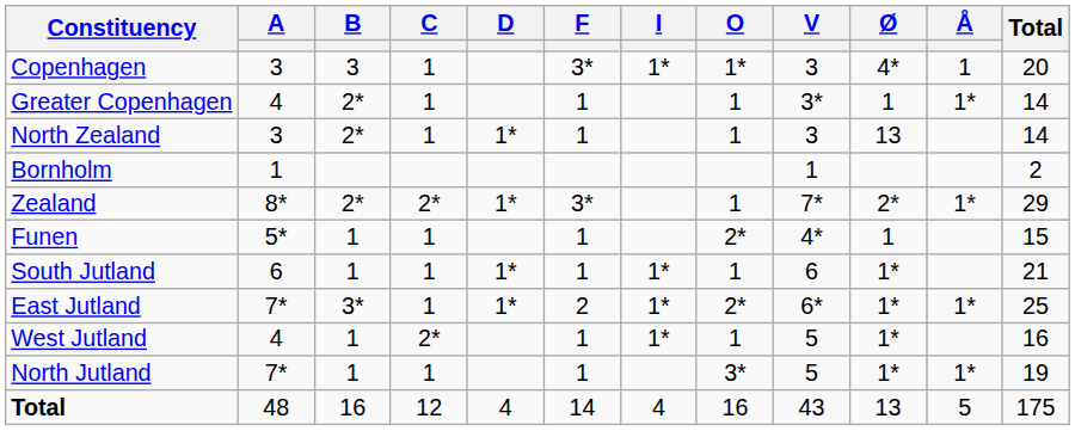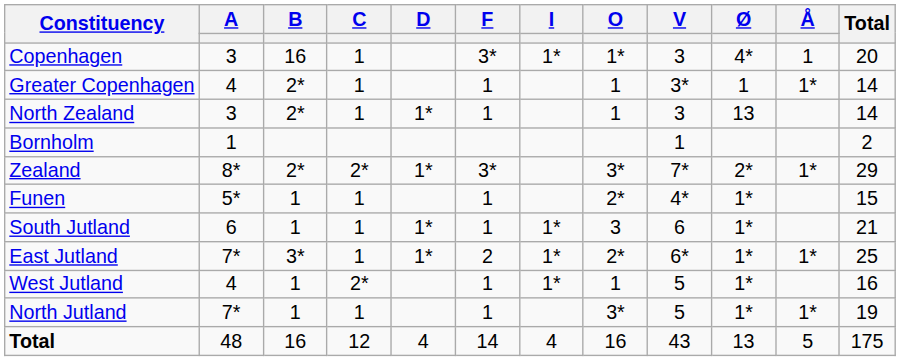Copenhagen | B: 3 -> 16
Zealand | O: 1 -> 3*
Funen | Ø: 1 -> 1*
South Jutland | O: 1 -> 3
